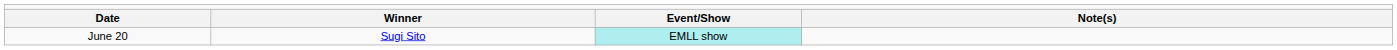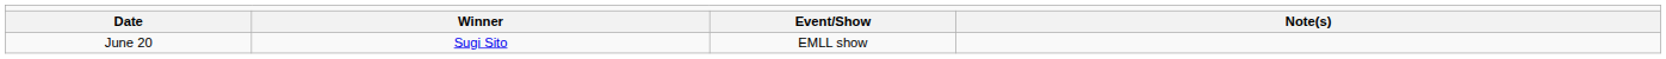June 20 | column 3: paleturquoise background -> no background
